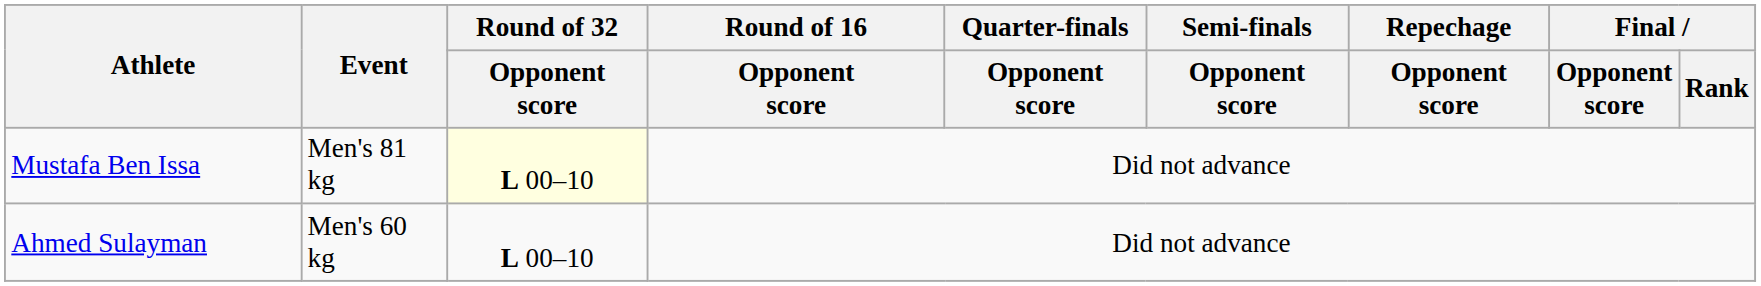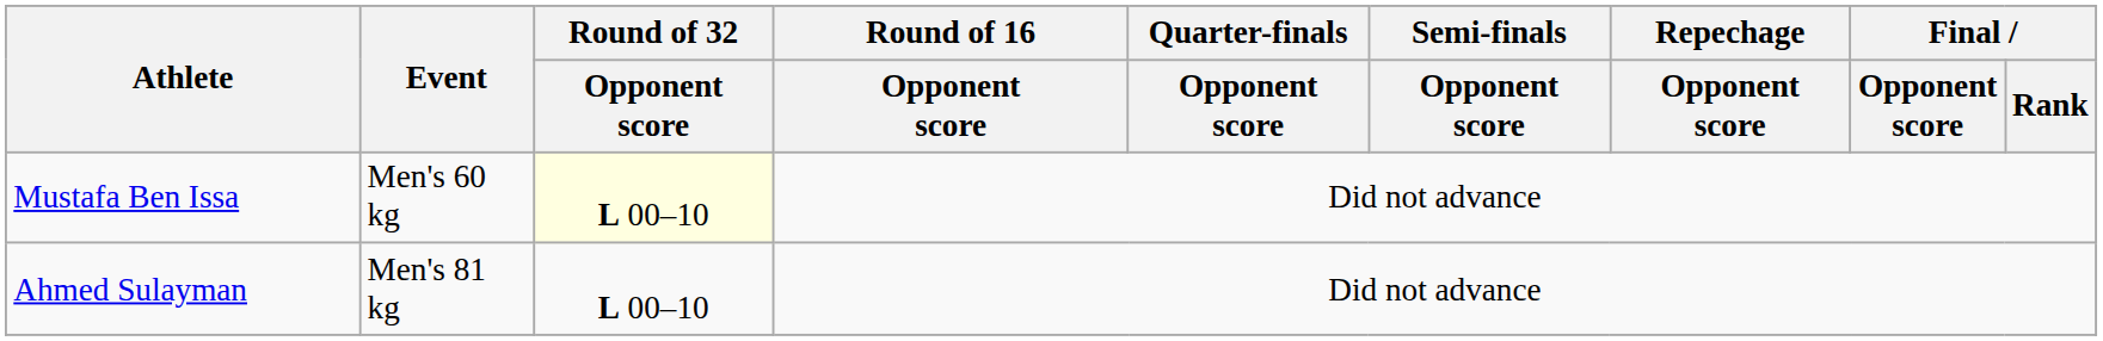Mustafa Ben Issa | Event: Men's 81 kg -> Men's 60 kg
Ahmed Sulayman | Event: Men's 60 kg -> Men's 81 kg
